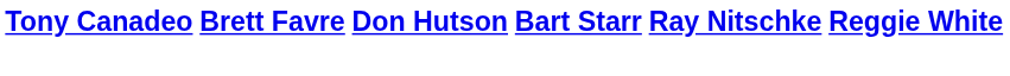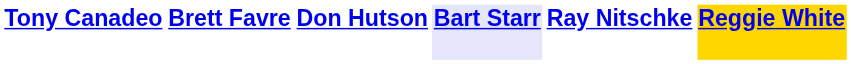Tony Canadeo | column 4: no background -> lavender background
Tony Canadeo | column 6: no background -> gold background
